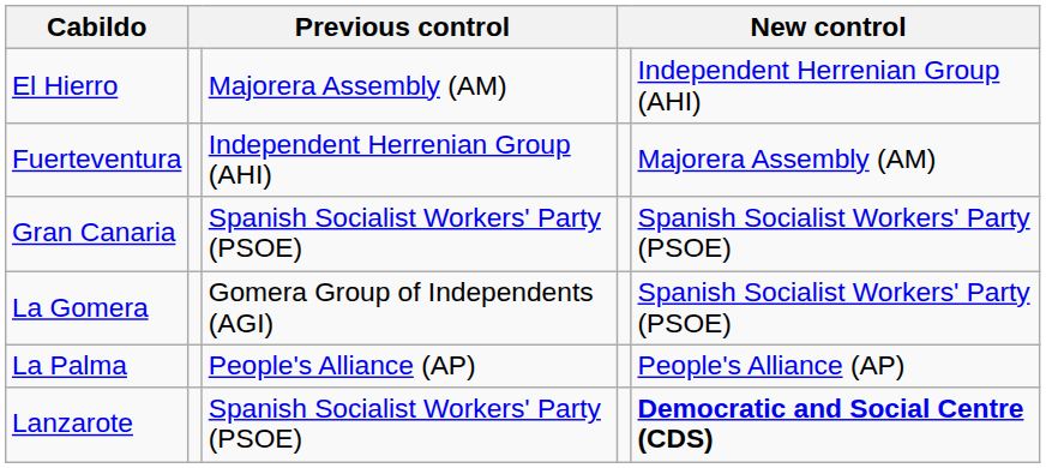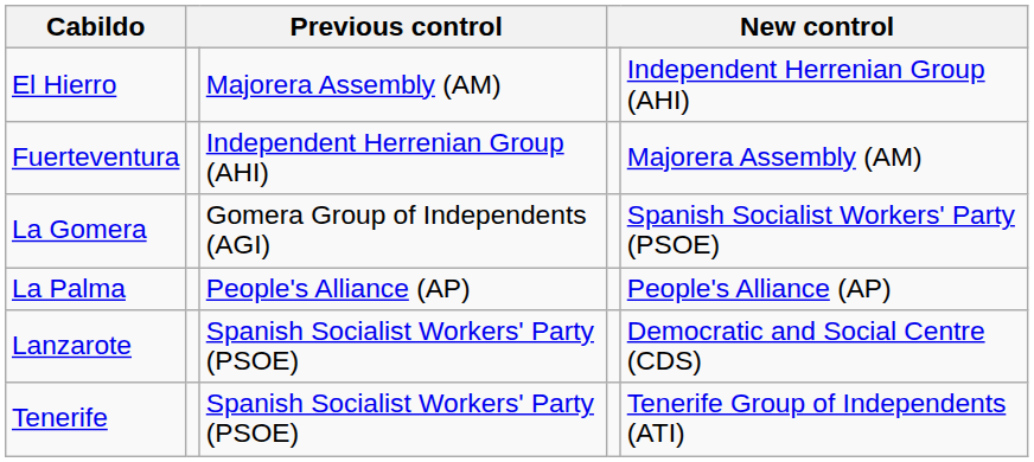- row: Gran Canaria | Spanish Socialist Workers' Party (PSOE) | Spanish Socialist Workers' Party (PSOE)
Lanzarote | column 5: bold -> normal
+ row: Tenerife | Spanish Socialist Workers' Party (PSOE) | Tenerife Group of Independents (ATI)
